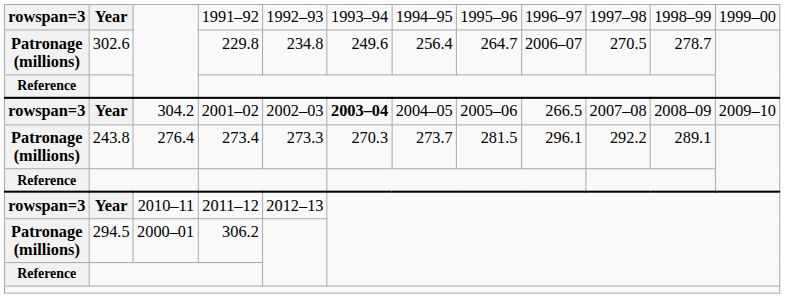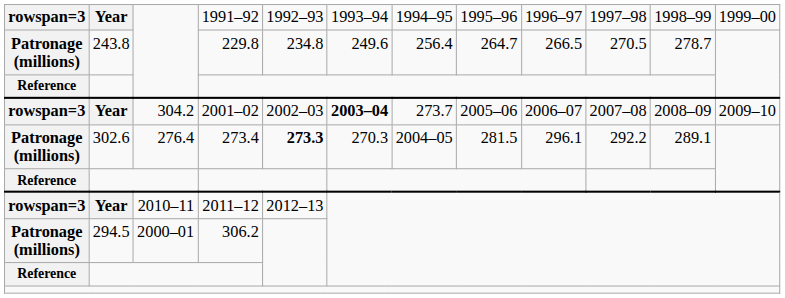229.8 | column 2: 302.6 -> 243.8
229.8 | column 9: 2006–07 -> 266.5
2001–02 | column 7: 2004–05 -> 273.7
2001–02 | column 9: 266.5 -> 2006–07
273.4 | column 2: 243.8 -> 302.6
273.4 | column 5: normal -> bold
273.4 | column 7: 273.7 -> 2004–05
